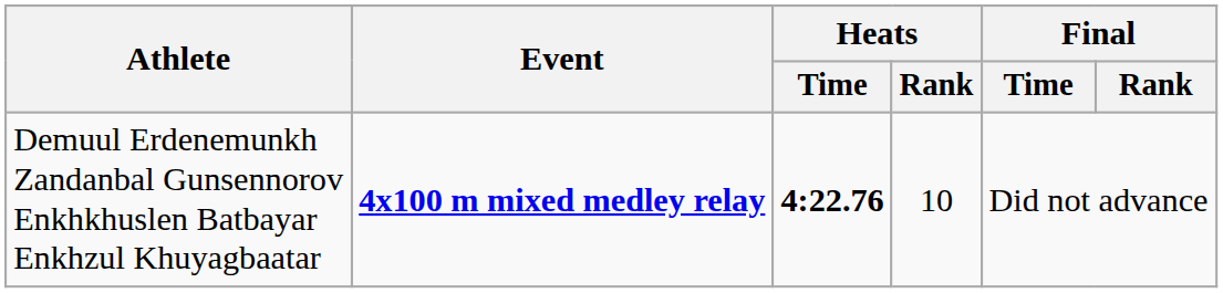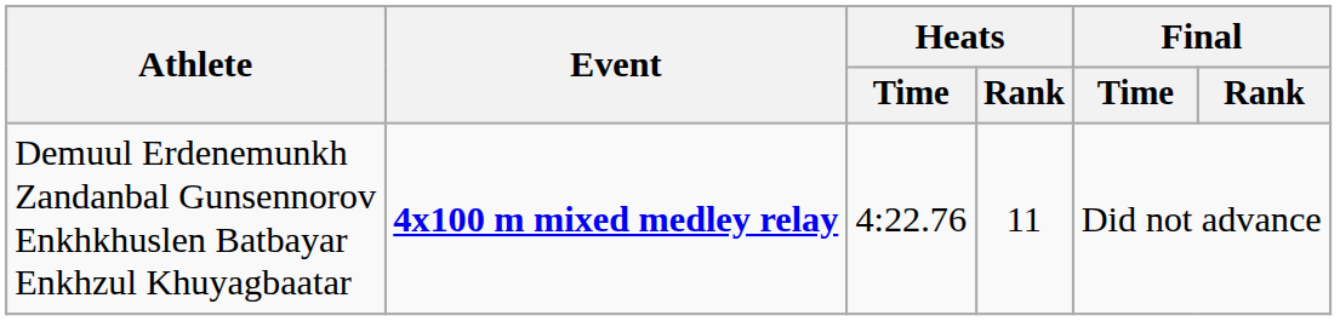row 3 | Heats / Time: bold -> normal
row 3 | Heats / Rank: 10 -> 11
